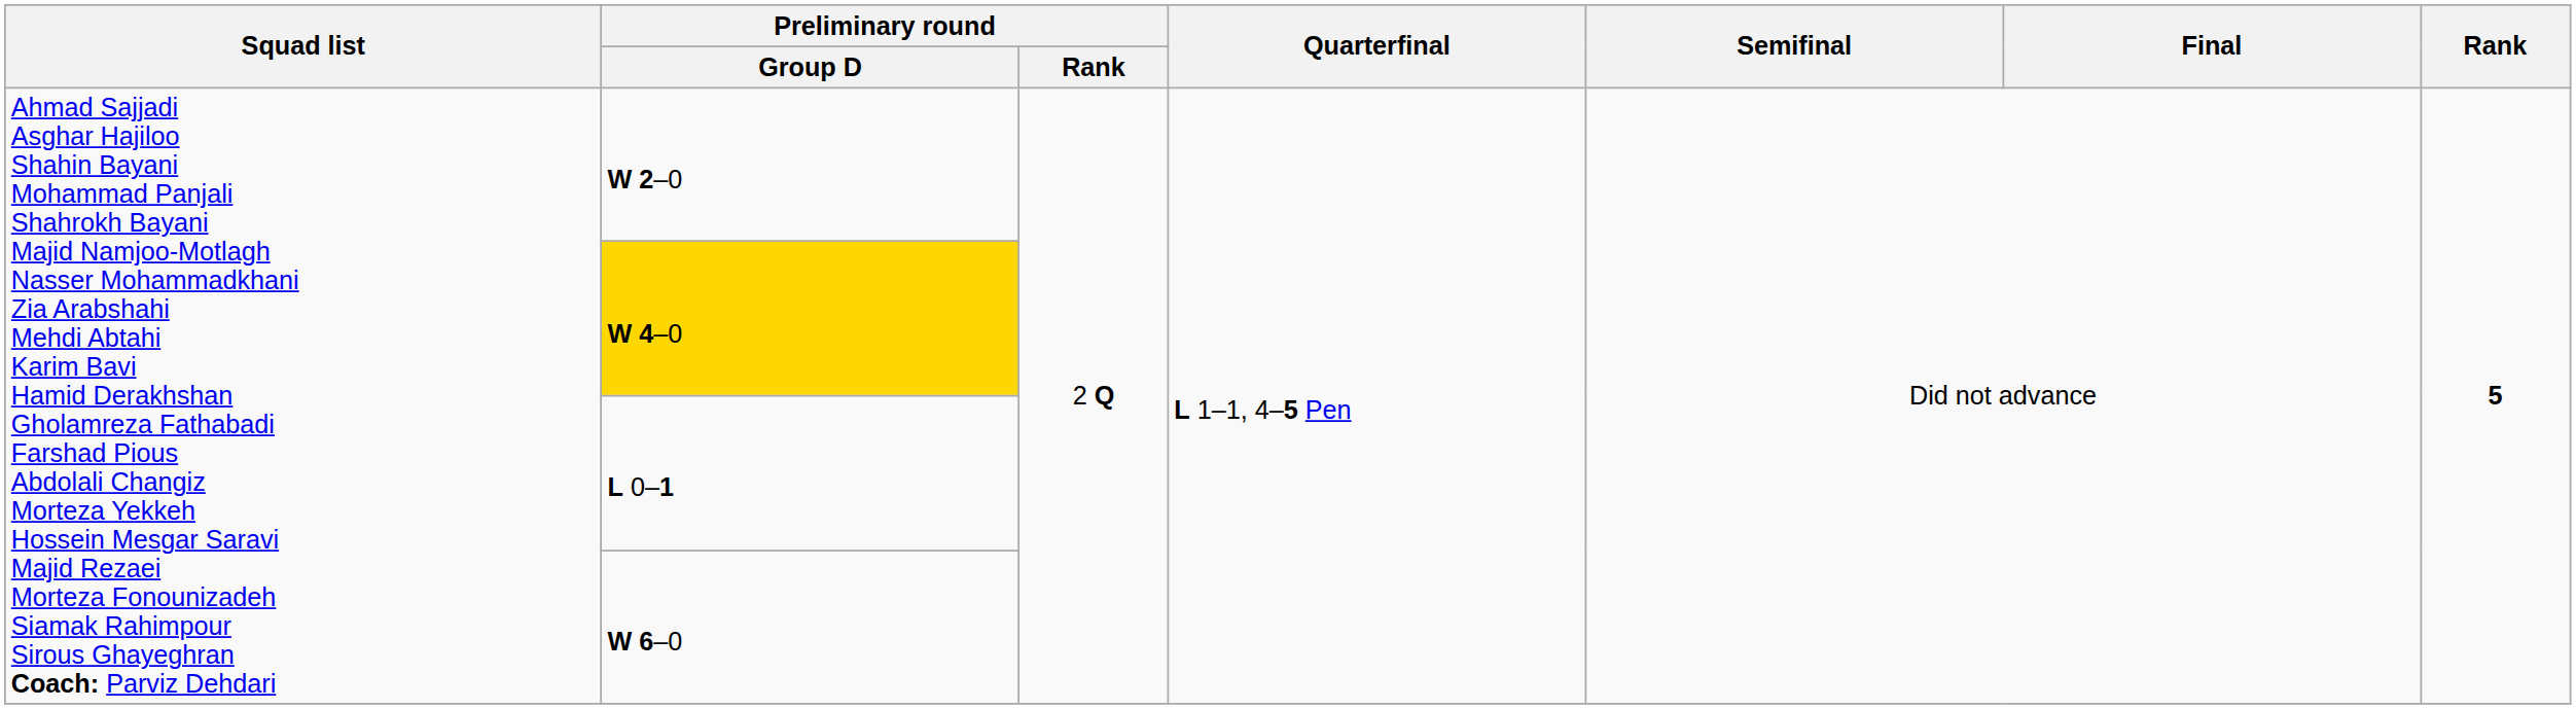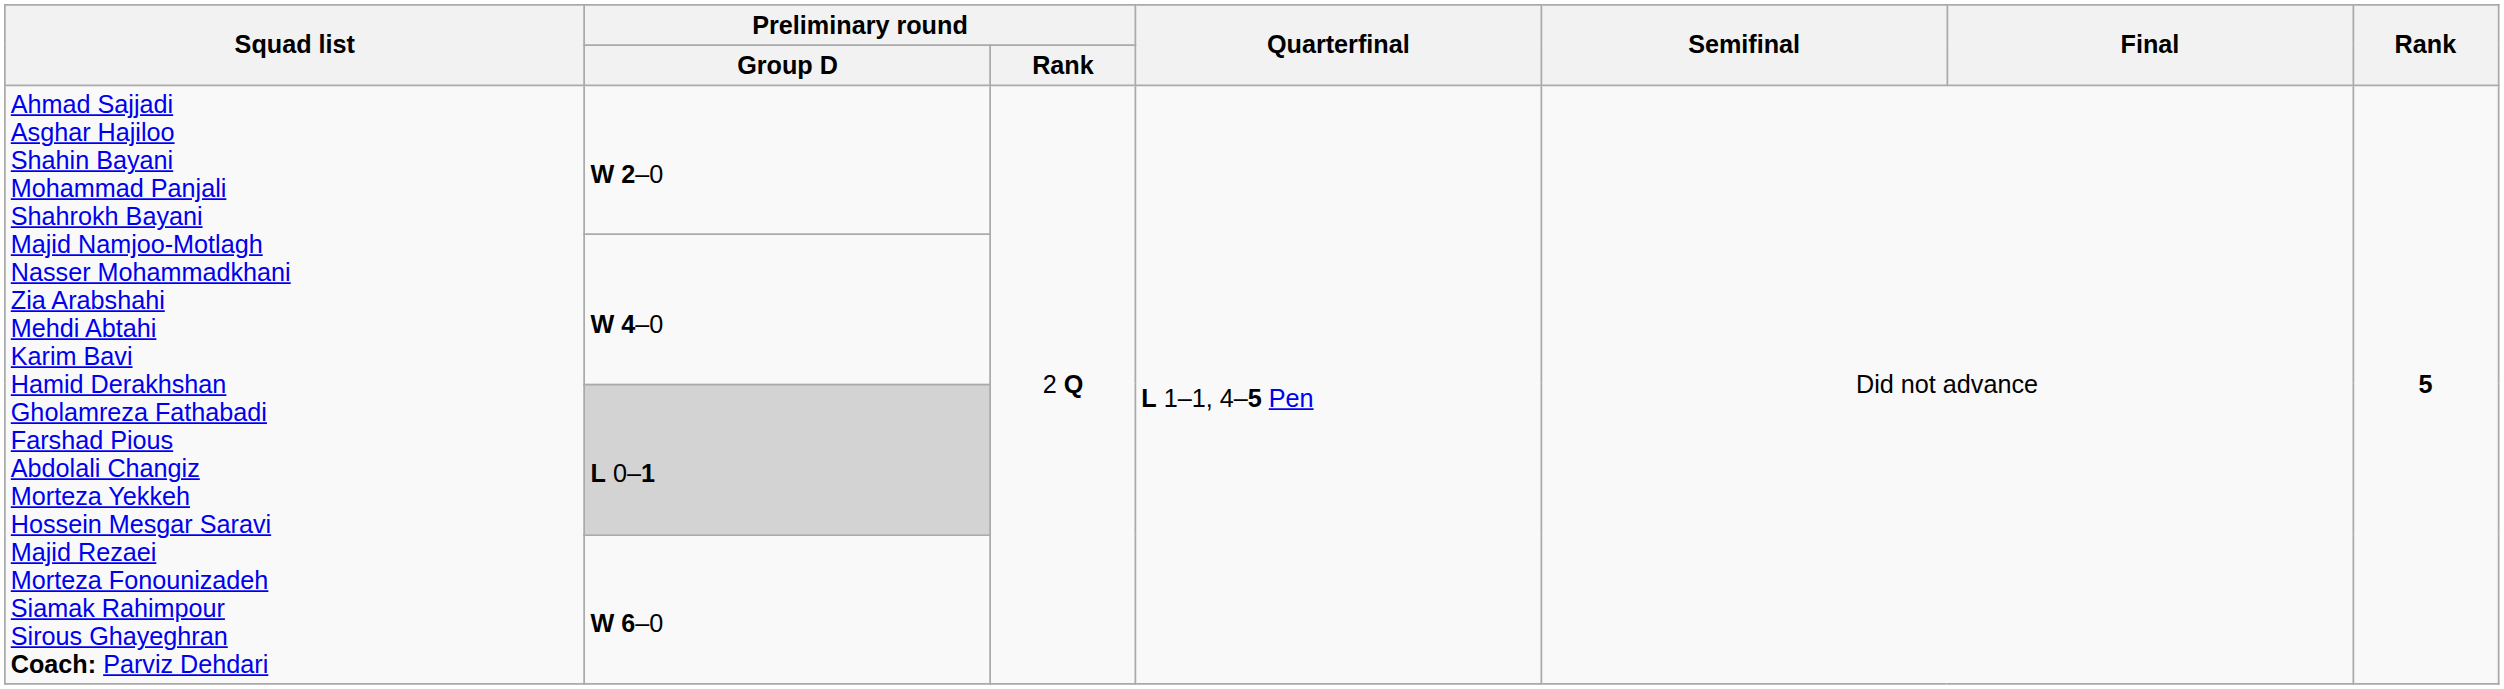W 4–0 | Preliminary round / Group D: gold background -> no background
L 0–1 | Preliminary round / Group D: no background -> lightgrey background
